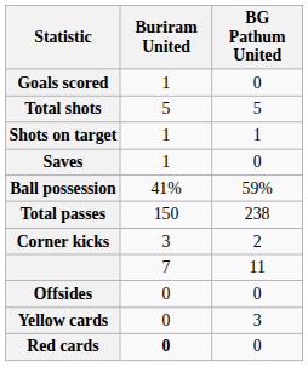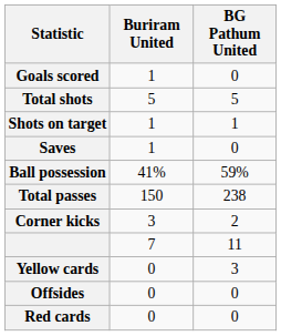rows swapped: Offsides <-> Yellow cards
Red cards | Buriram United: bold -> normal
